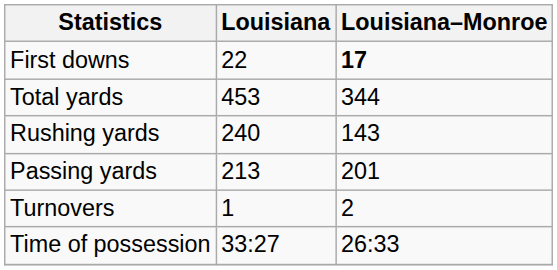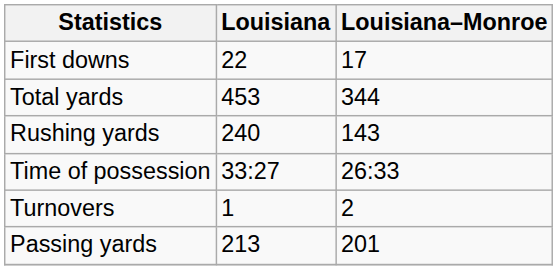First downs | Louisiana–Monroe: bold -> normal
rows swapped: Passing yards <-> Time of possession
